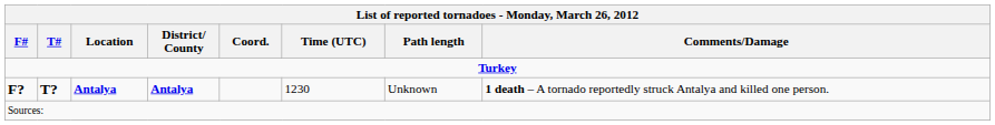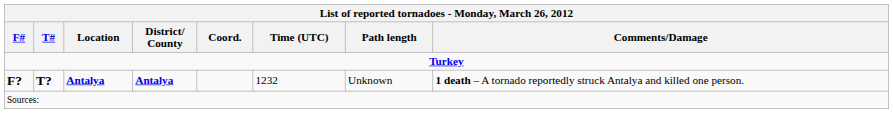F? | Time (UTC): 1230 -> 1232
